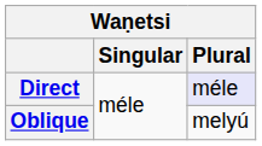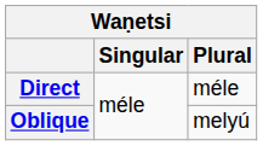Direct | Plural: lavender background -> no background
